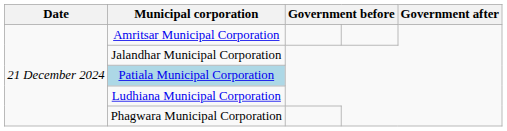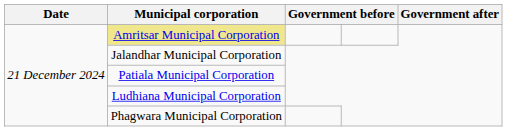Amritsar Municipal Corporation | Municipal corporation: no background -> khaki background
Patiala Municipal Corporation | Municipal corporation: lightblue background -> no background
